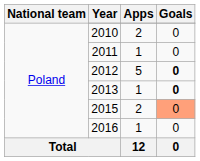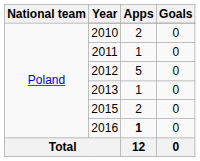2012 | Goals: bold -> normal
2013 | Goals: bold -> normal
2015 | Goals: lightsalmon background -> no background
2016 | Apps: normal -> bold
